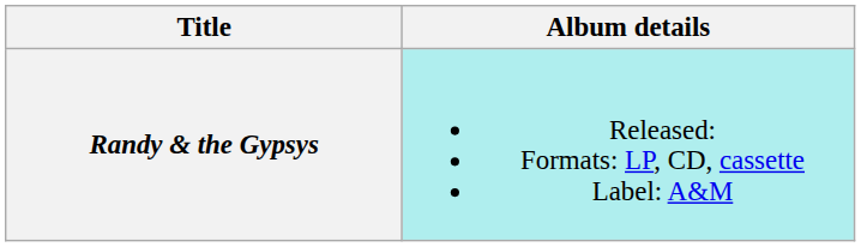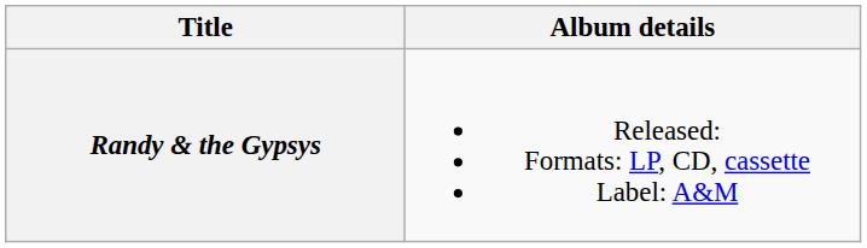Randy & the Gypsys | Album details: paleturquoise background -> no background
